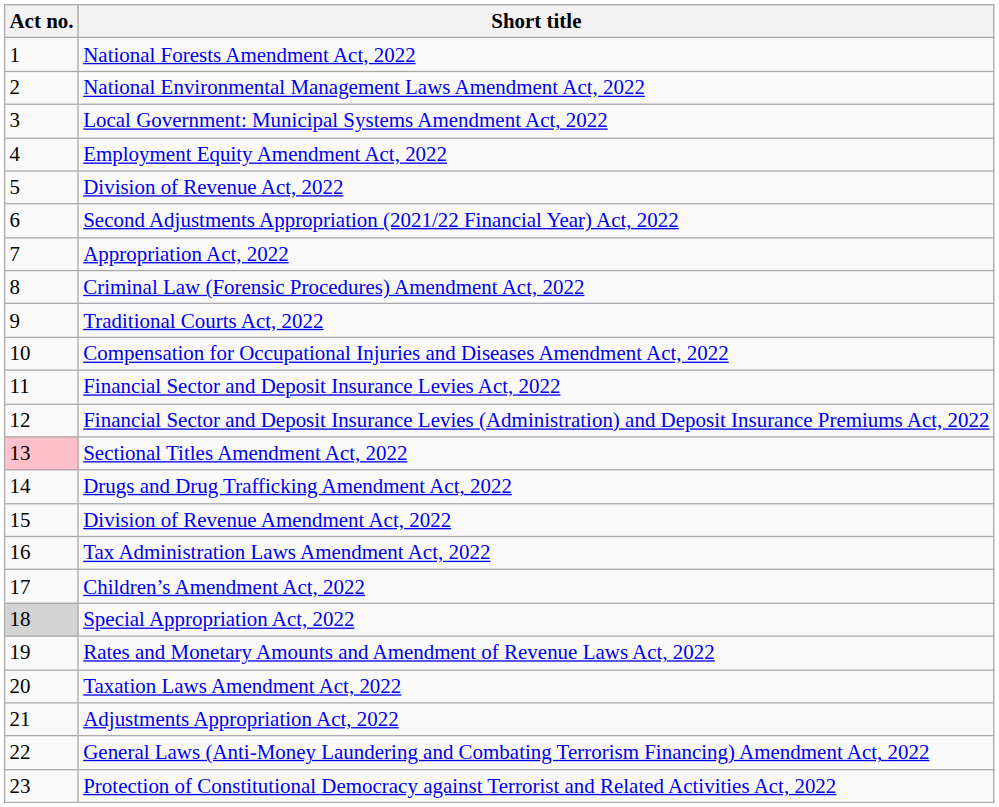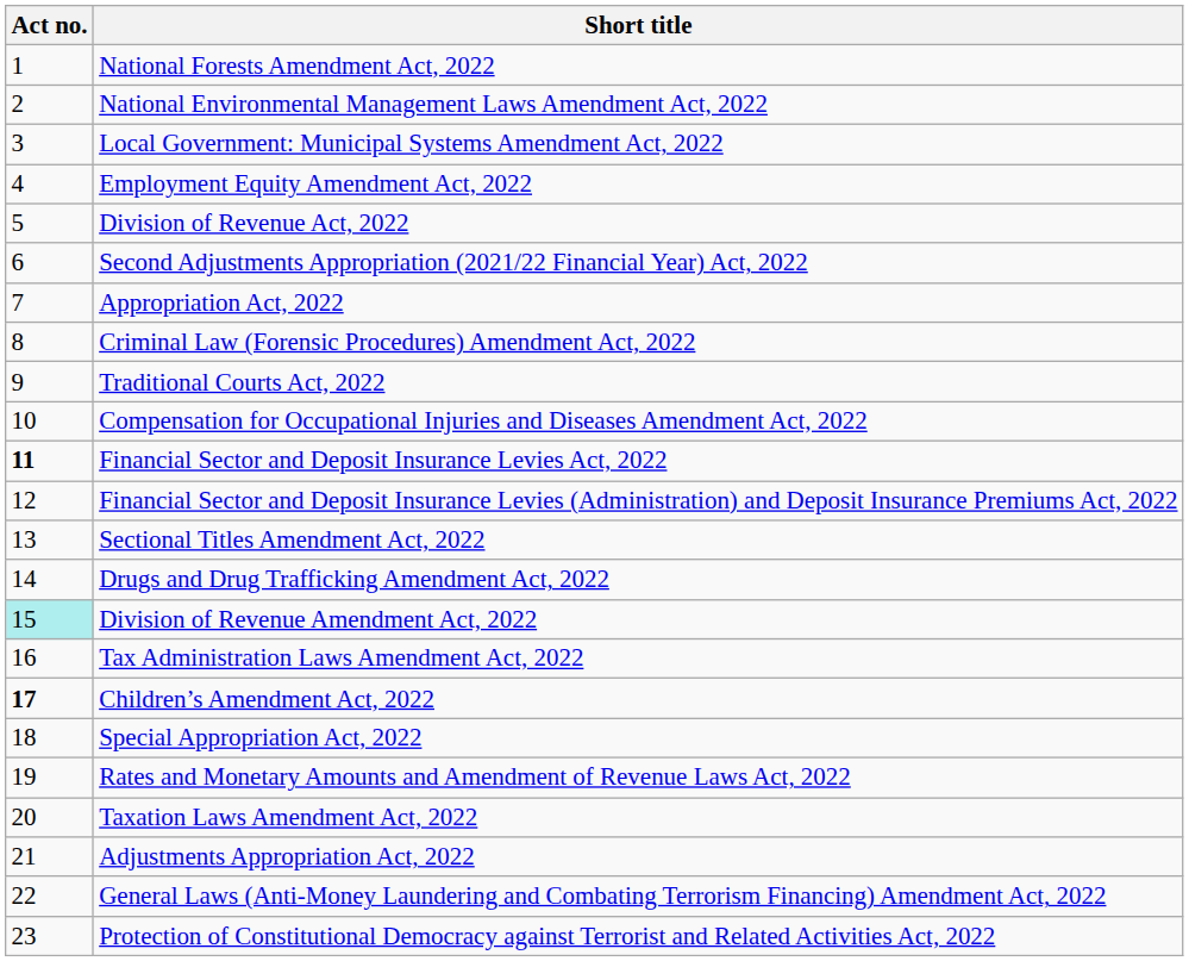Financial Sector and Deposit Insurance Levies Act, 2022 | Act no.: normal -> bold
Sectional Titles Amendment Act, 2022 | Act no.: pink background -> no background
Division of Revenue Amendment Act, 2022 | Act no.: no background -> paleturquoise background
Children’s Amendment Act, 2022 | Act no.: normal -> bold
Special Appropriation Act, 2022 | Act no.: lightgrey background -> no background
